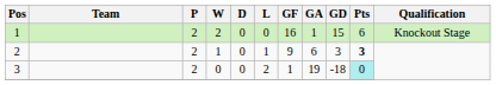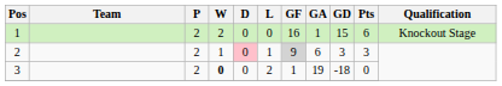row 3 | D: no background -> pink background
row 3 | GF: no background -> lightgrey background
row 3 | Pts: bold -> normal
row 4 | W: normal -> bold
row 4 | Pts: paleturquoise background -> no background
